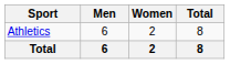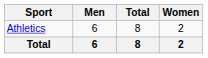columns swapped: Women <-> Total
